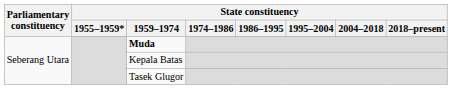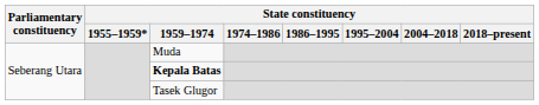Muda | State constituency / 1959–1974: bold -> normal
Kepala Batas | State constituency / 1959–1974: normal -> bold
